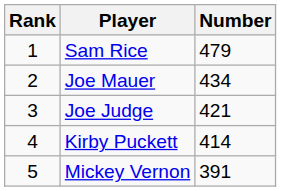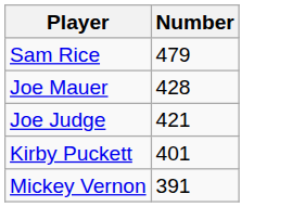- column: Rank | 1 | 2 | 3 | 4 | 5
Joe Mauer | Number: 434 -> 428
Kirby Puckett | Number: 414 -> 401
